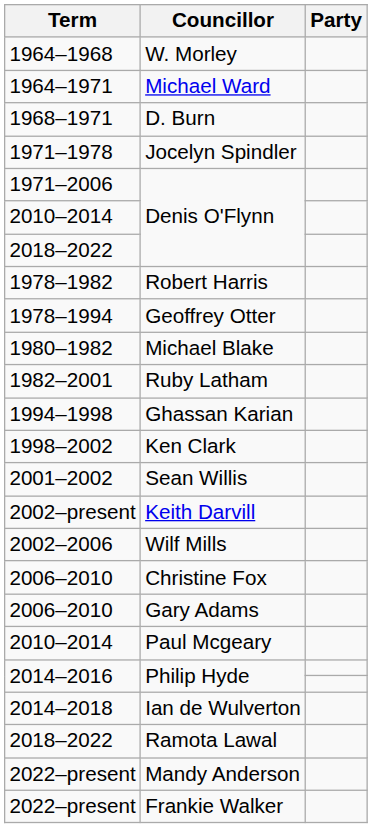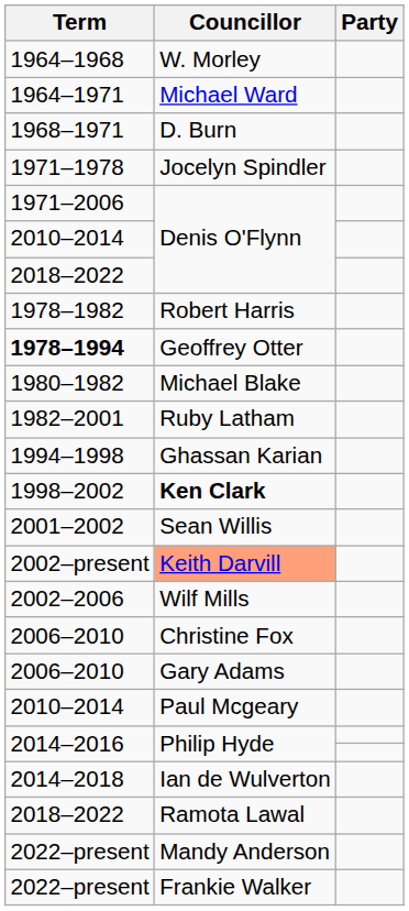Geoffrey Otter | Term: normal -> bold
Ken Clark | Councillor: normal -> bold
Keith Darvill | Councillor: no background -> lightsalmon background
